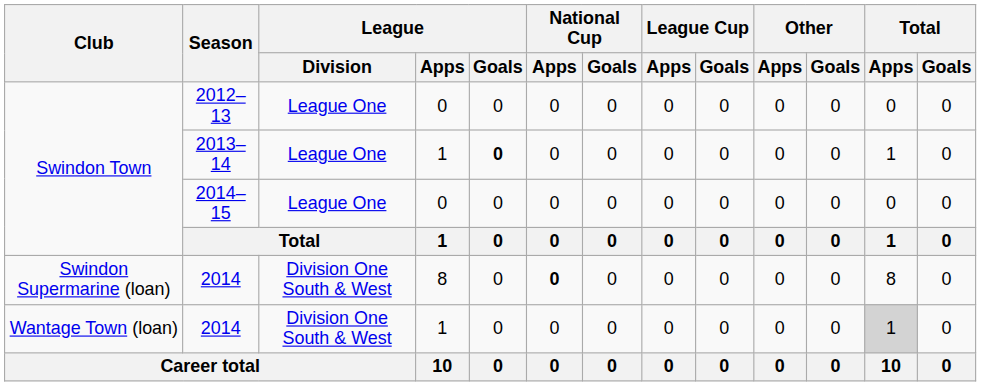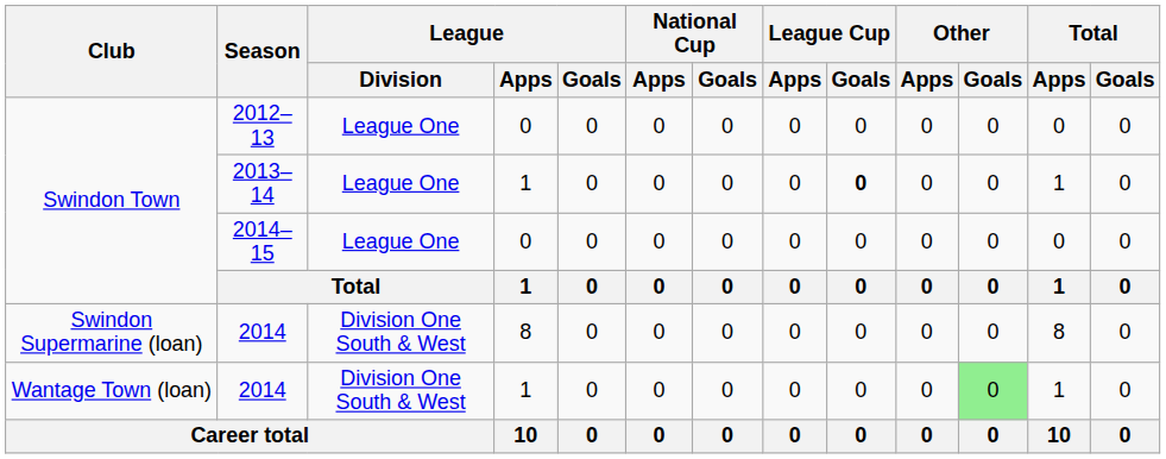2013–14 | League / Goals: bold -> normal
2013–14 | League Cup / Goals: normal -> bold
Swindon Supermarine (loan) / 2014 | National Cup / Apps: bold -> normal
Wantage Town (loan) / 2014 | Other / Goals: no background -> lightgreen background
Wantage Town (loan) / 2014 | Total / Apps: lightgrey background -> no background
